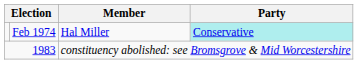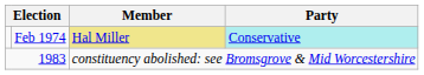Feb 1974 | Member: no background -> khaki background
